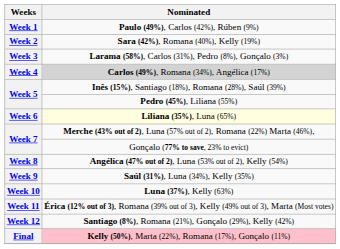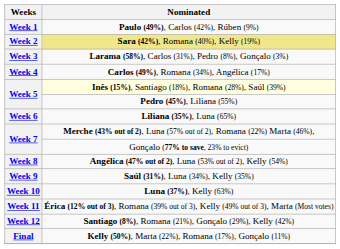Sara (42%), Romana (40%), Kelly (19%) | Nominated: no background -> khaki background
Carlos (49%), Romana (34%), Angélica (17%) | Nominated: lightgrey background -> no background
Inês (15%), Santiago (18%), Romana (28%), Saúl (39%) | Nominated: no background -> lightyellow background
Liliana (35%), Luna (65%) | Nominated: lightyellow background -> no background
Kelly (50%), Marta (22%), Romana (17%), Gonçalo (11%) | Nominated: pink background -> no background
